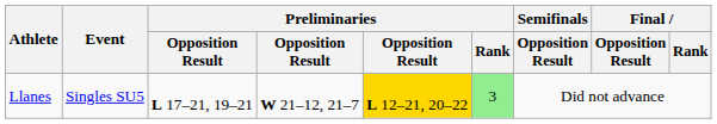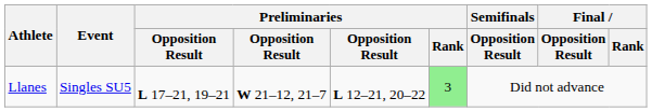Llanes | column 5: gold background -> no background
